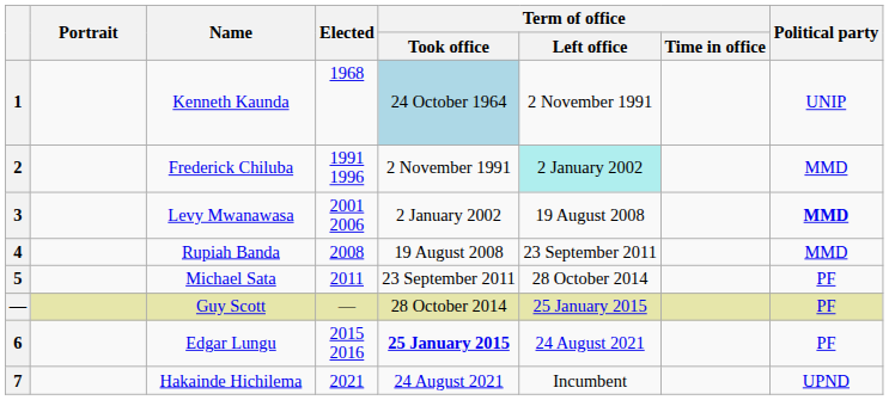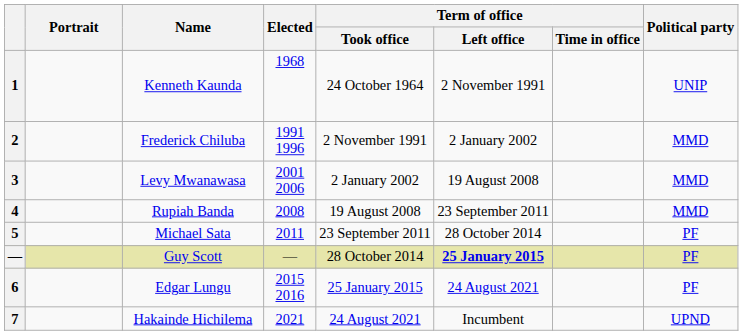Kenneth Kaunda | Term of office / Took office: lightblue background -> no background
Frederick Chiluba | Term of office / Left office: paleturquoise background -> no background
Levy Mwanawasa | Political party: bold -> normal
Guy Scott | Term of office / Left office: normal -> bold
Edgar Lungu | Term of office / Took office: bold -> normal
